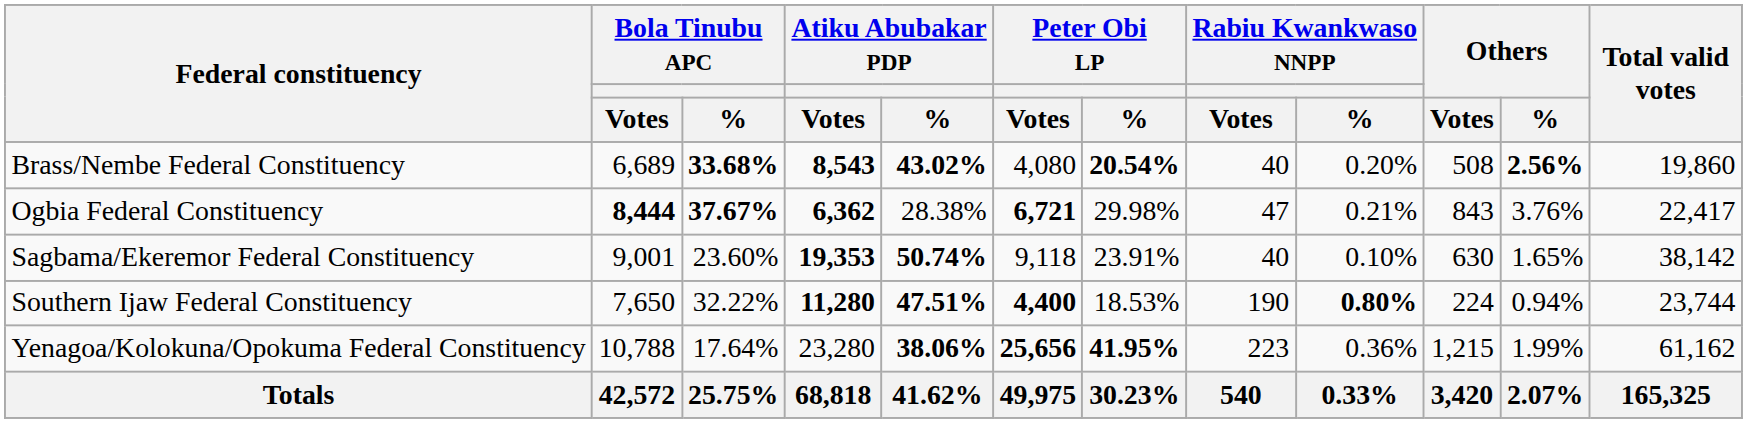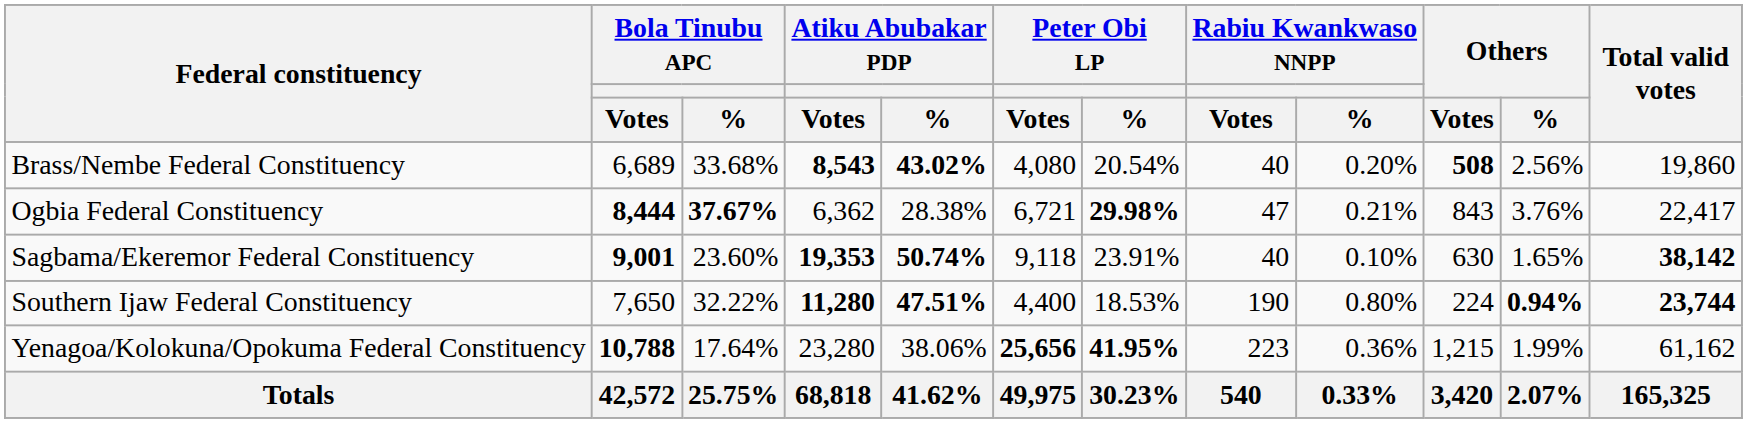Brass/Nembe Federal Constituency | Bola Tinubu APC / %: bold -> normal
Brass/Nembe Federal Constituency | Peter Obi LP / %: bold -> normal
Brass/Nembe Federal Constituency | Others / Votes: normal -> bold
Brass/Nembe Federal Constituency | Others / %: bold -> normal
Ogbia Federal Constituency | Atiku Abubakar PDP / Votes: bold -> normal
Ogbia Federal Constituency | Peter Obi LP / Votes: bold -> normal
Ogbia Federal Constituency | Peter Obi LP / %: normal -> bold
Sagbama/Ekeremor Federal Constituency | Bola Tinubu APC / Votes: normal -> bold
Sagbama/Ekeremor Federal Constituency | Total valid votes: normal -> bold
Southern Ijaw Federal Constituency | Peter Obi LP / Votes: bold -> normal
Southern Ijaw Federal Constituency | Rabiu Kwankwaso NNPP / %: bold -> normal
Southern Ijaw Federal Constituency | Others / %: normal -> bold
Southern Ijaw Federal Constituency | Total valid votes: normal -> bold
Yenagoa/Kolokuna/Opokuma Federal Constituency | Bola Tinubu APC / Votes: normal -> bold
Yenagoa/Kolokuna/Opokuma Federal Constituency | Atiku Abubakar PDP / %: bold -> normal
